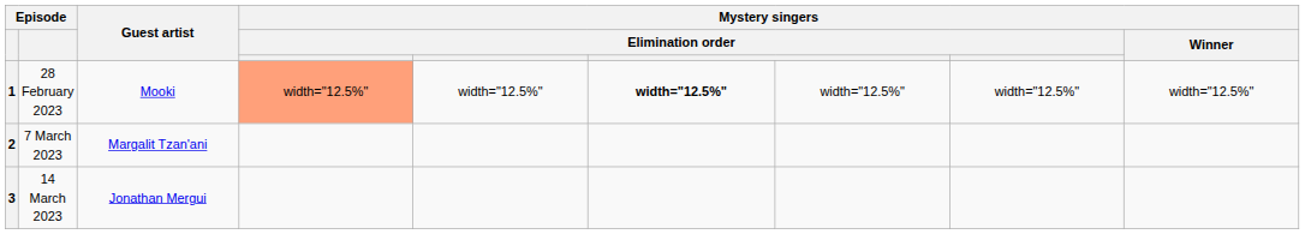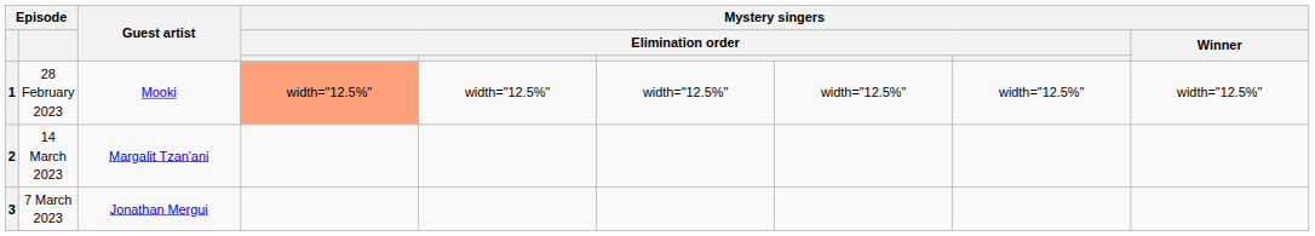1 | column 6: bold -> normal
2 | column 2: 7 March 2023 -> 14 March 2023
3 | column 2: 14 March 2023 -> 7 March 2023
